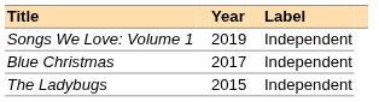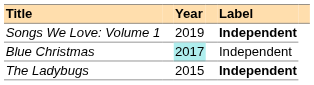Songs We Love: Volume 1 | Label: normal -> bold
Blue Christmas | Year: no background -> paleturquoise background
The Ladybugs | Label: normal -> bold
